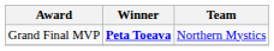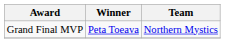Grand Final MVP | Winner: bold -> normal
